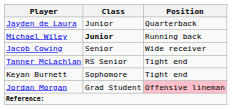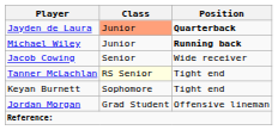Jayden de Laura | Class: no background -> lightsalmon background
Jayden de Laura | Position: normal -> bold
Michael Wiley | Class: bold -> normal
Michael Wiley | Position: normal -> bold
Tanner McLachlan | Class: no background -> lightyellow background
Jordan Morgan | Position: pink background -> no background
